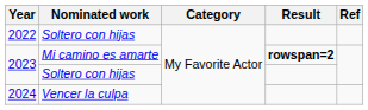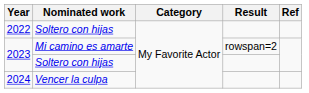2023 / Mi camino es amarte | Result: bold -> normal
